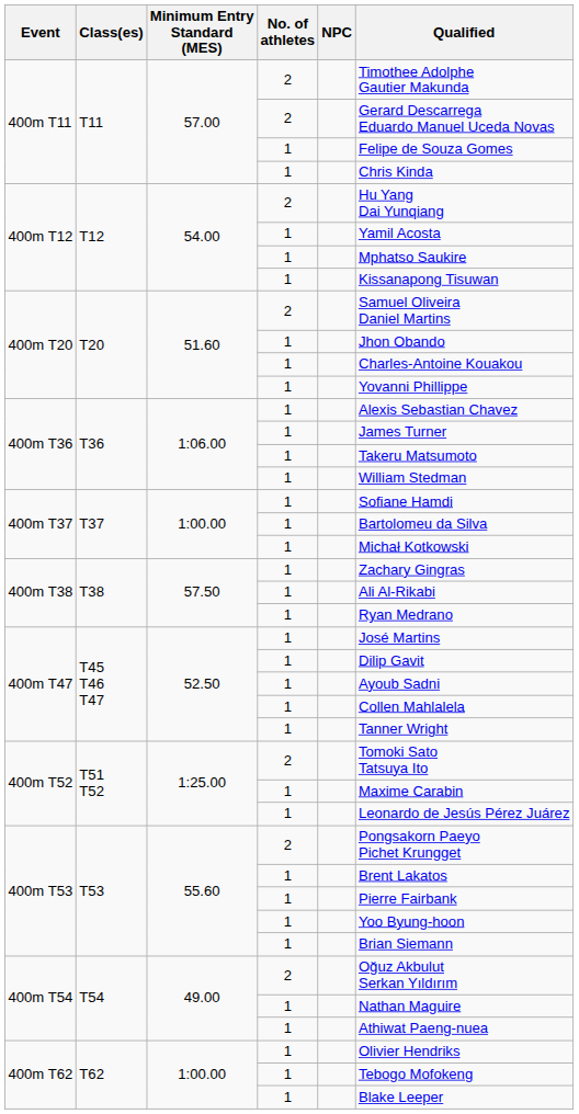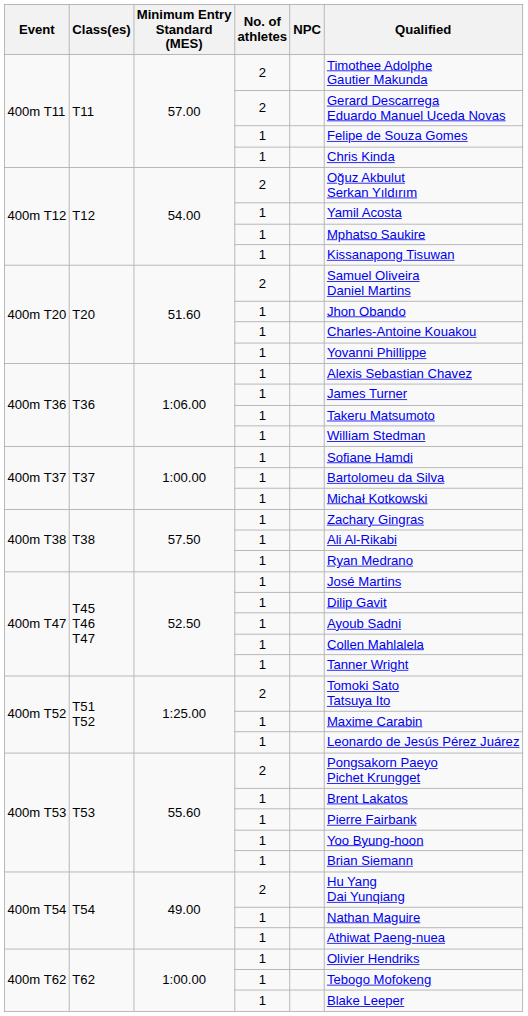400m T12 / 2 | Qualified: Hu Yang Dai Yunqiang -> Oğuz Akbulut Serkan Yıldırım
400m T54 / 2 | Qualified: Oğuz Akbulut Serkan Yıldırım -> Hu Yang Dai Yunqiang
